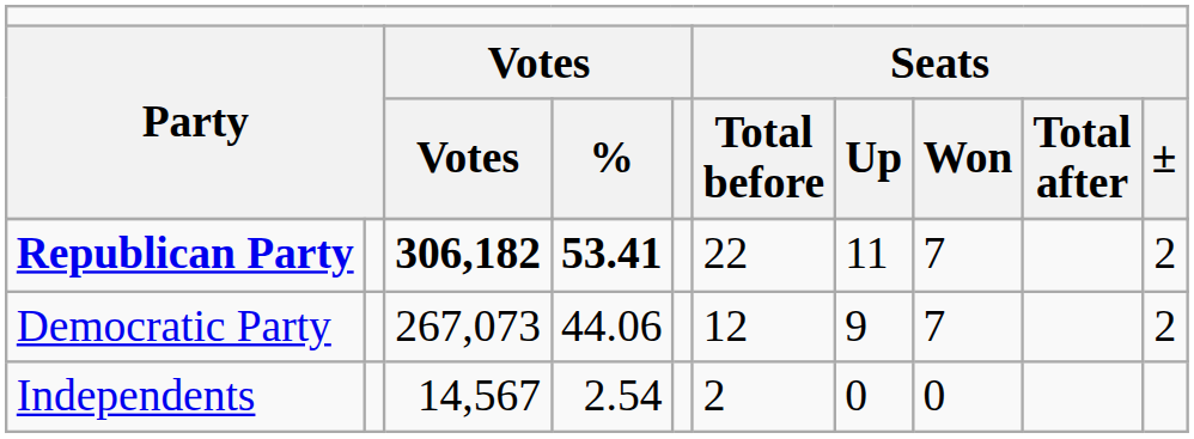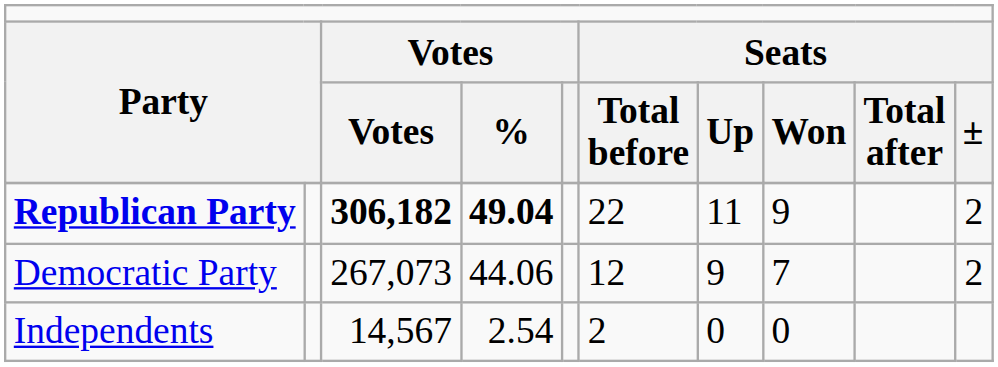Republican Party | column 4: 53.41 -> 49.04
Republican Party | column 8: 7 -> 9
